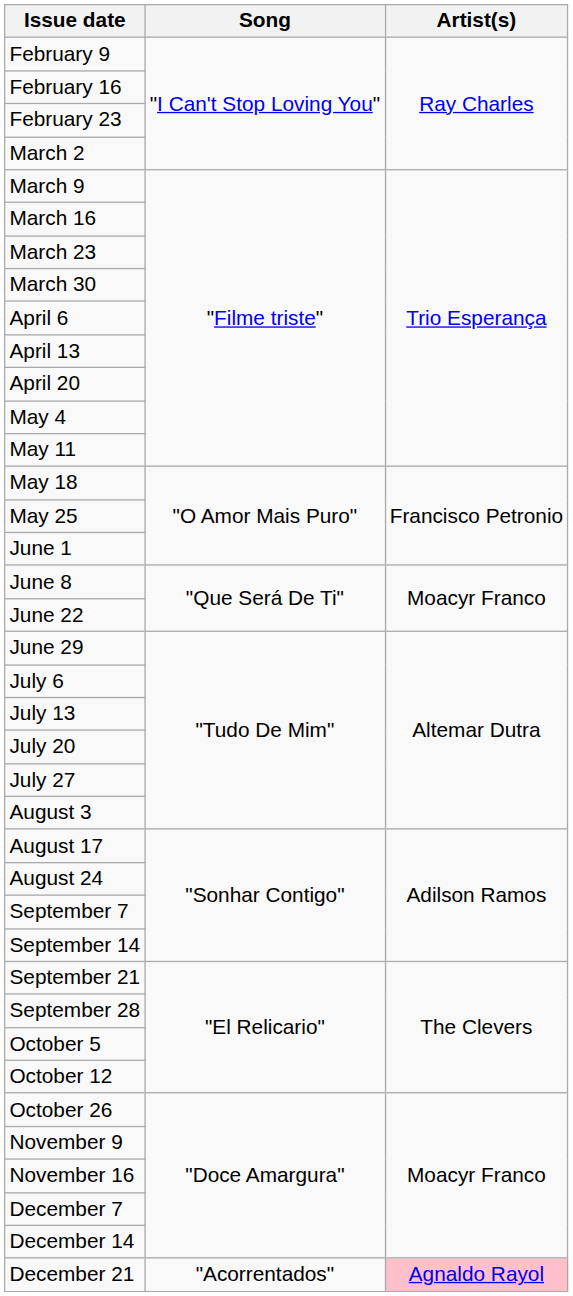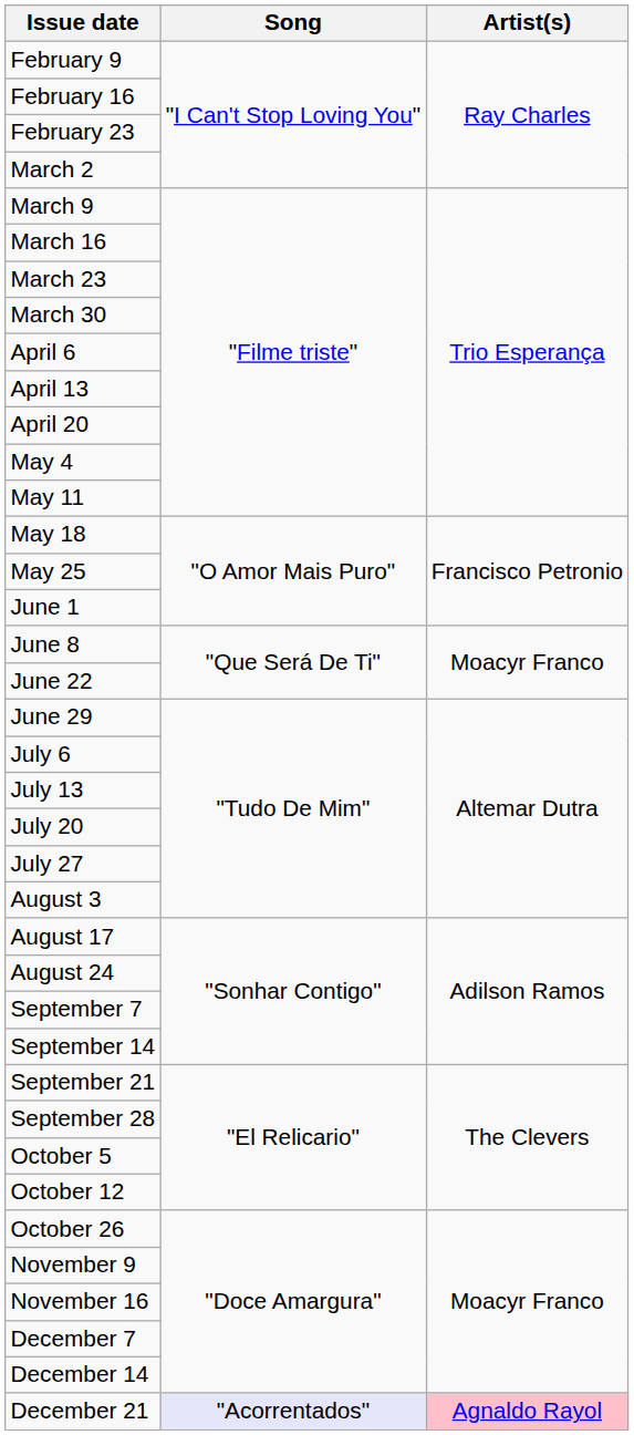December 21 | Song: no background -> lavender background
